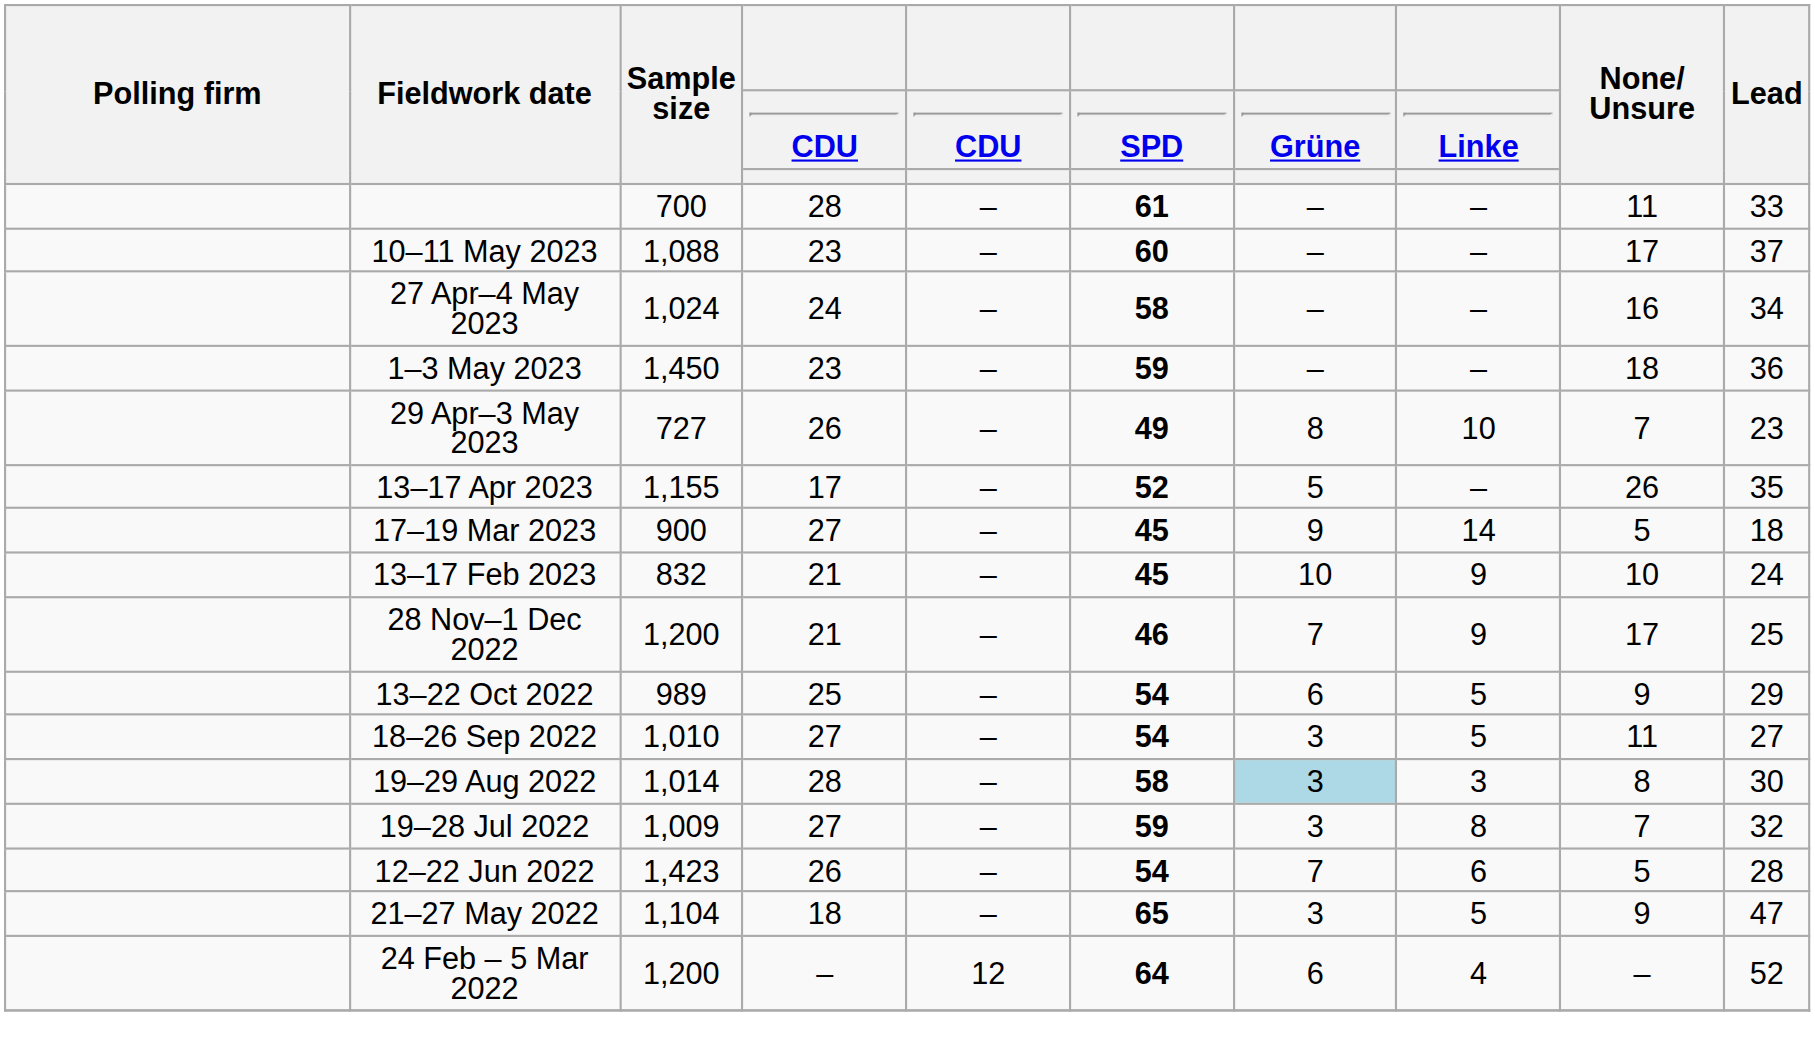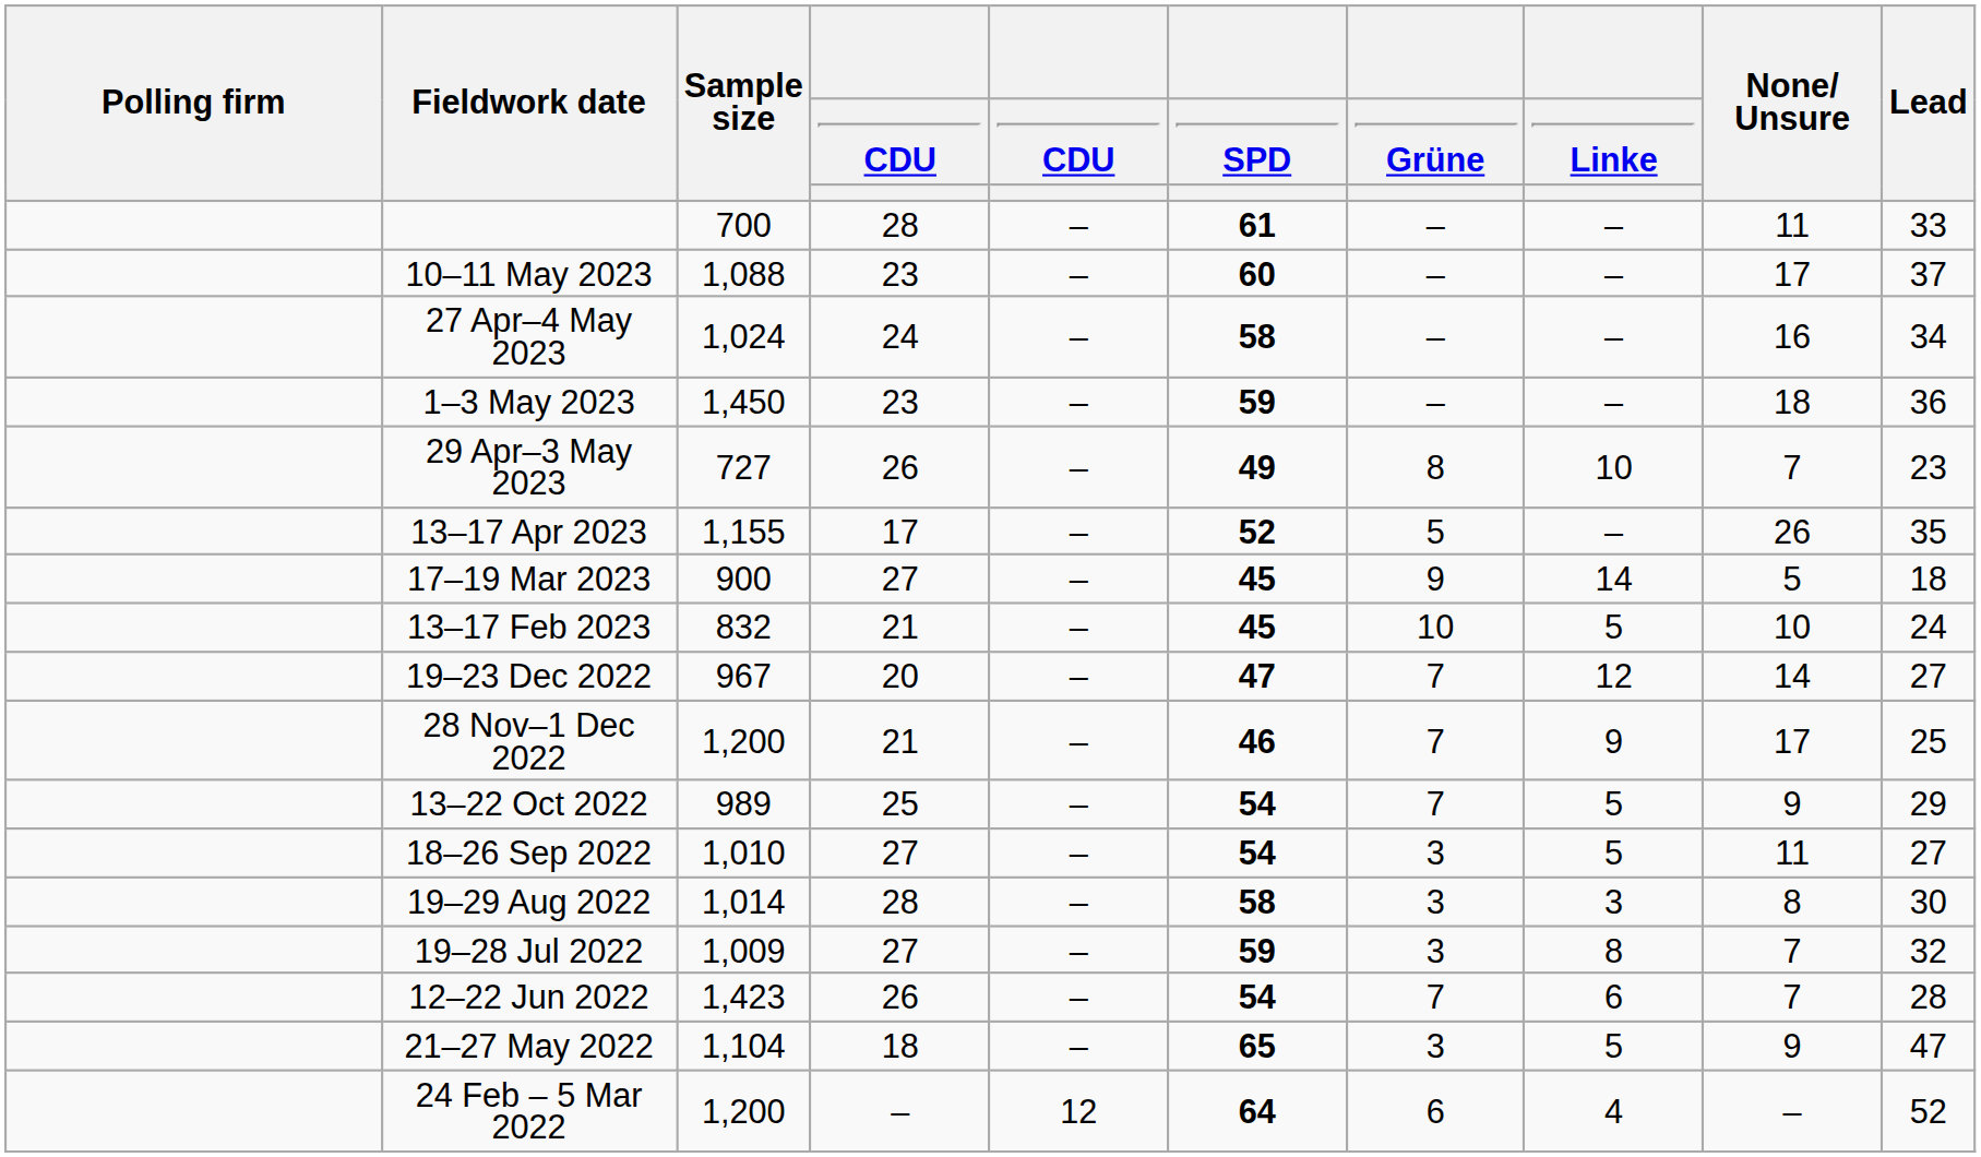13–17 Feb 2023 | Linke: 9 -> 5
+ row: 19–23 Dec 2022 | 967 | 20 | – | 47 | 7 | 12 | 14 | 27
13–22 Oct 2022 | Grüne: 6 -> 7
19–29 Aug 2022 | Grüne: lightblue background -> no background
12–22 Jun 2022 | None/ Unsure: 5 -> 7
